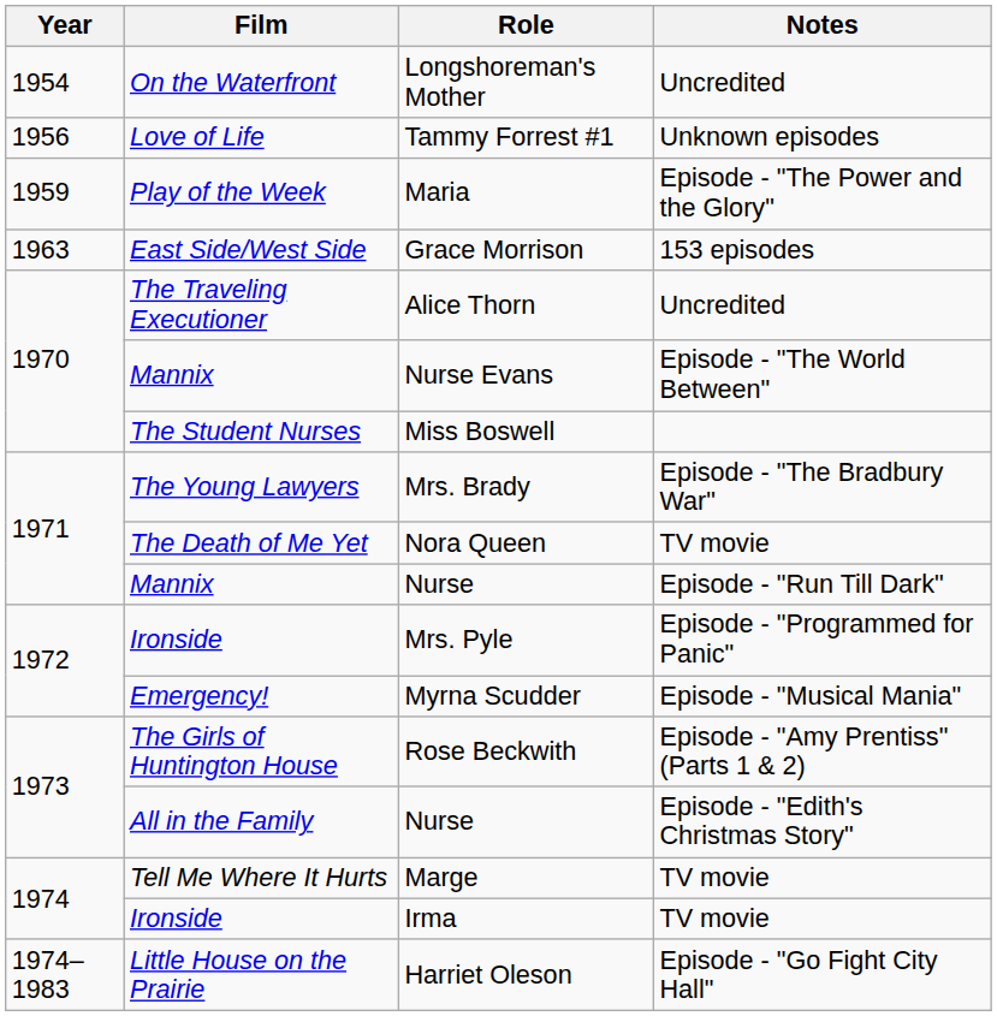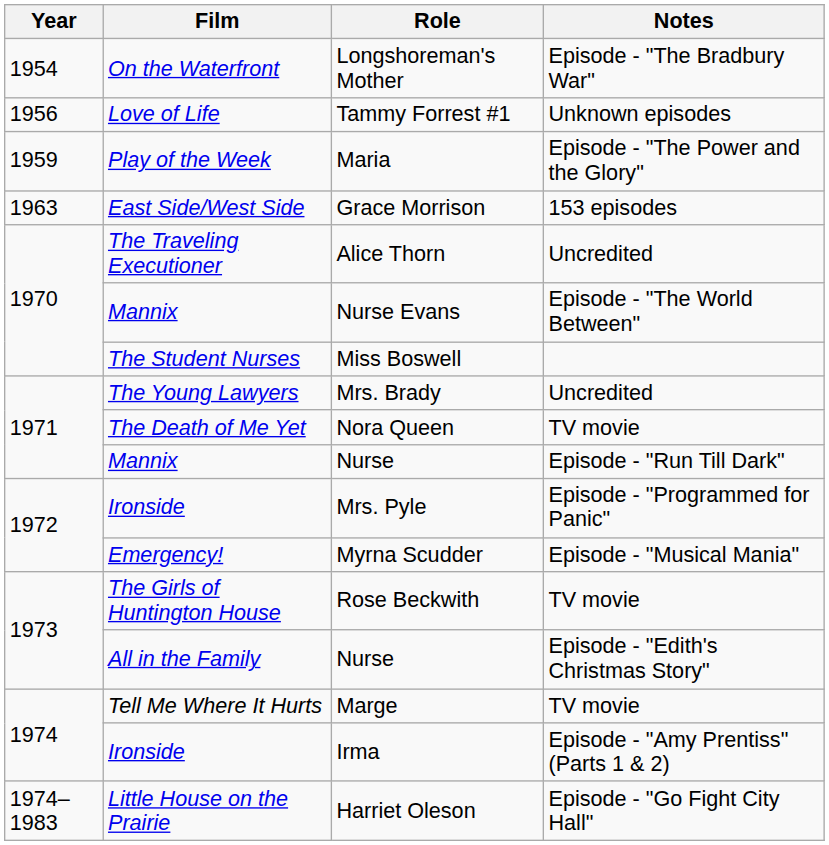Longshoreman's Mother | Notes: Uncredited -> Episode - "The Bradbury War"
Mrs. Brady | Notes: Episode - "The Bradbury War" -> Uncredited
Rose Beckwith | Notes: Episode - "Amy Prentiss" (Parts 1 & 2) -> TV movie
Irma | Notes: TV movie -> Episode - "Amy Prentiss" (Parts 1 & 2)
